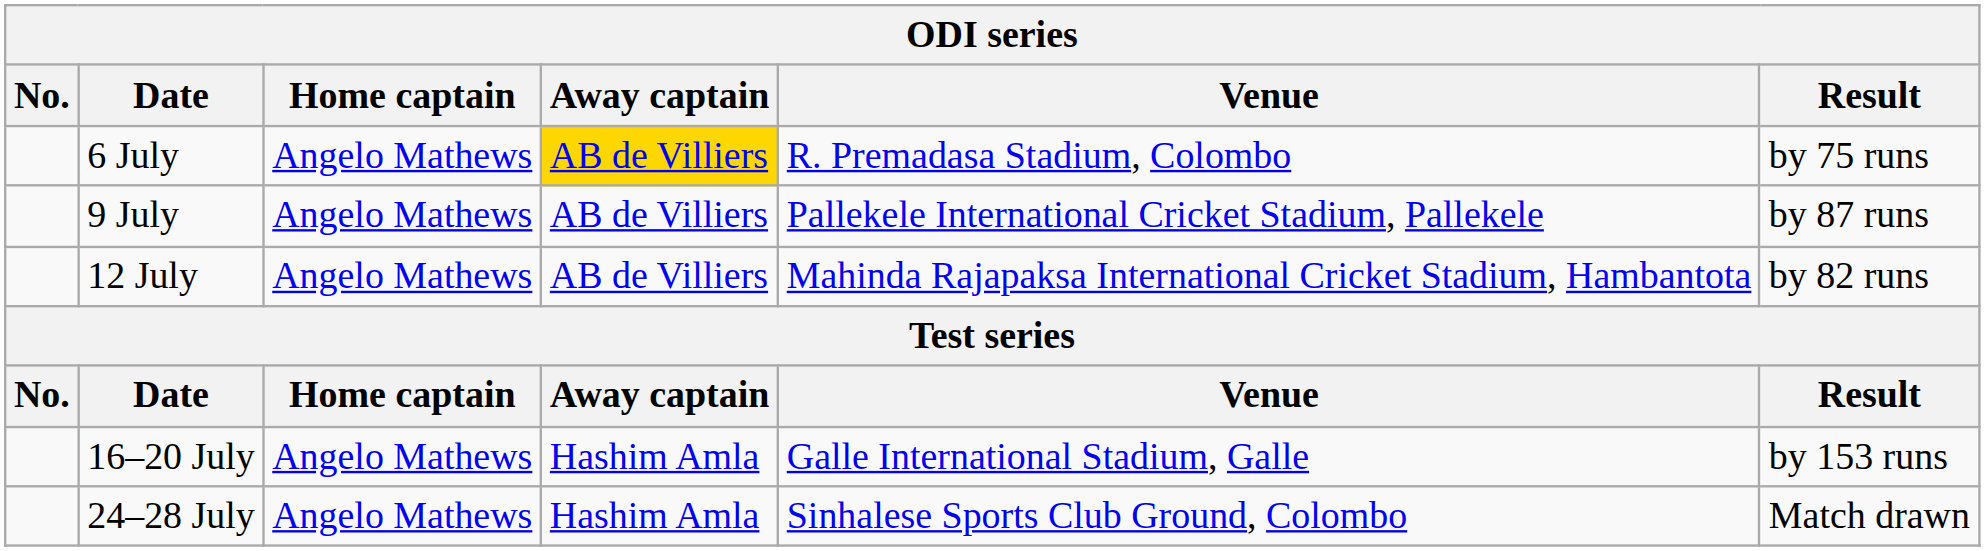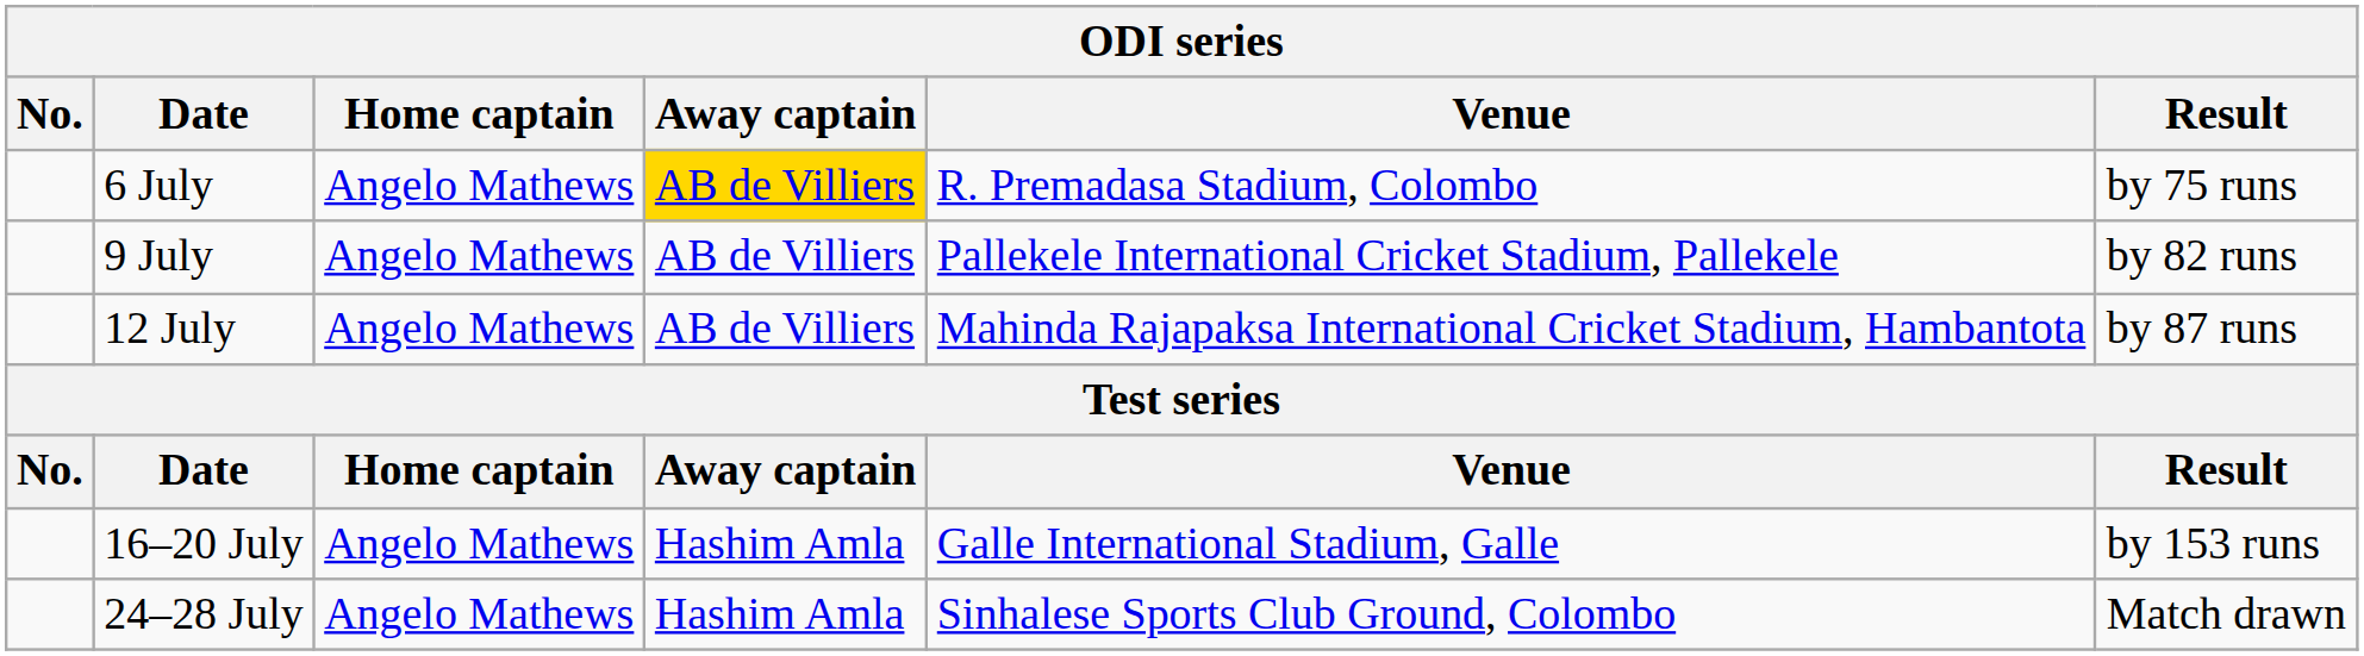9 July | Result: by 87 runs -> by 82 runs
12 July | Result: by 82 runs -> by 87 runs
